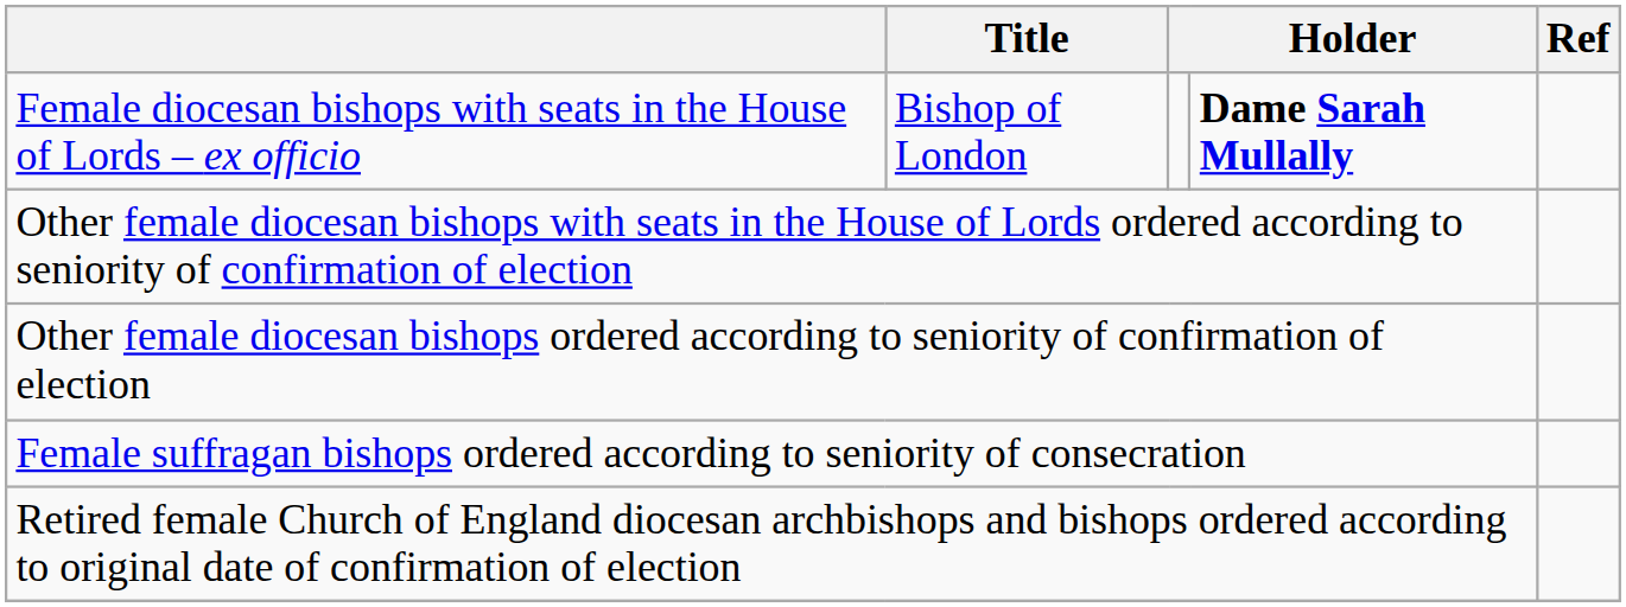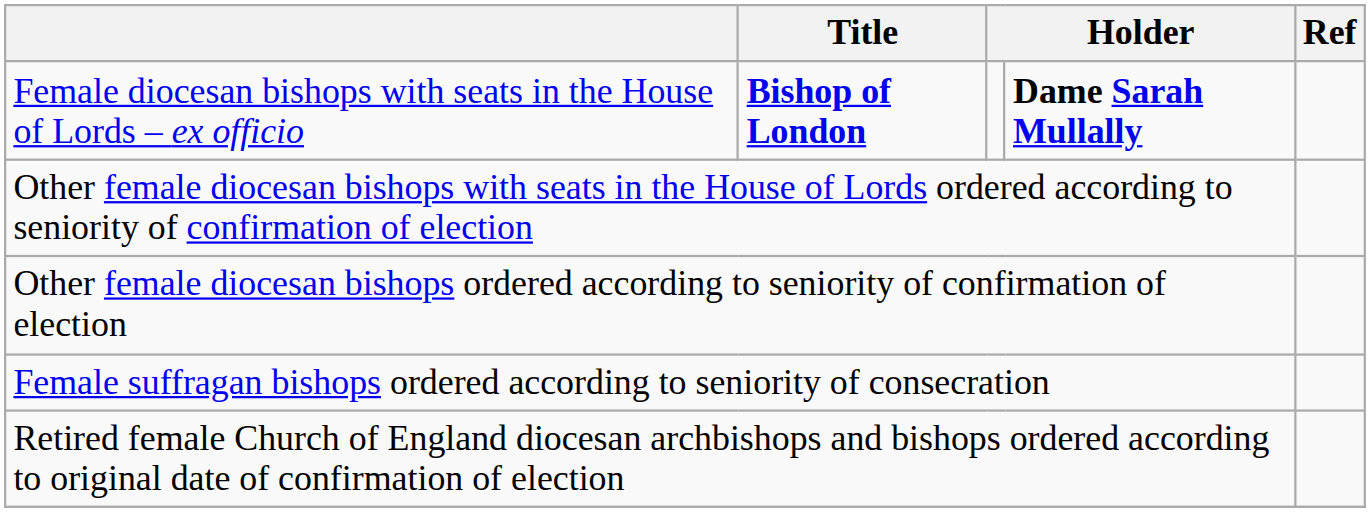row 2 | Title: normal -> bold
